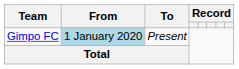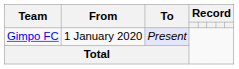Gimpo FC | From: lightblue background -> no background
Gimpo FC | To: no background -> lavender background
